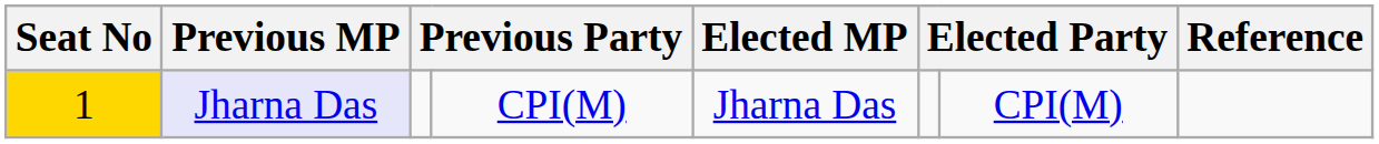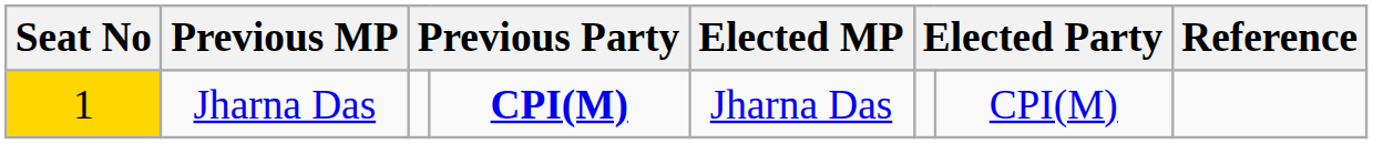row 2 | Previous MP: lavender background -> no background
row 2 | column 4: normal -> bold
